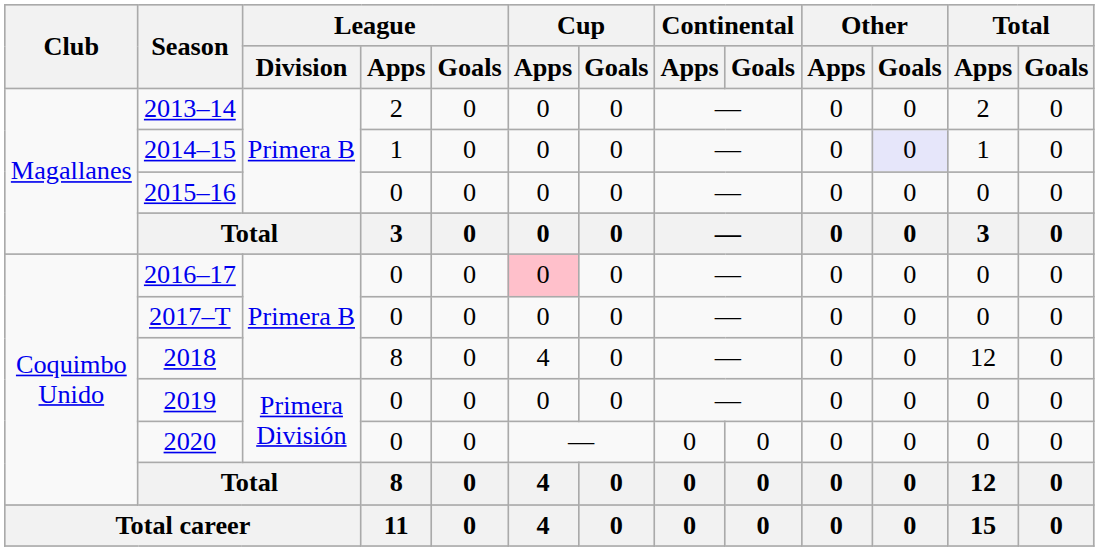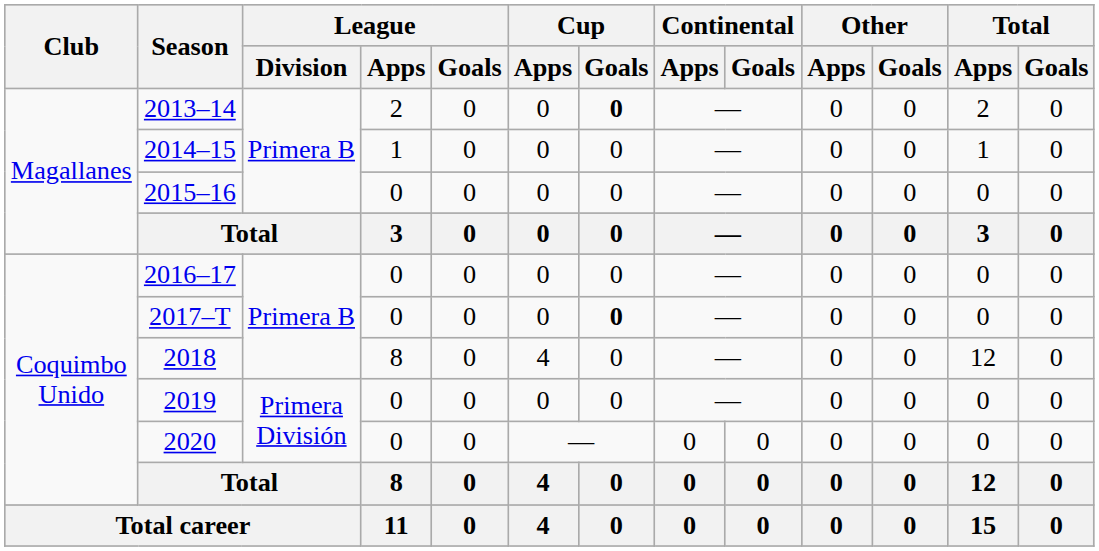2013–14 | Cup / Goals: normal -> bold
2014–15 | Other / Goals: lavender background -> no background
2016–17 | Cup / Apps: pink background -> no background
2017–T | Cup / Goals: normal -> bold
